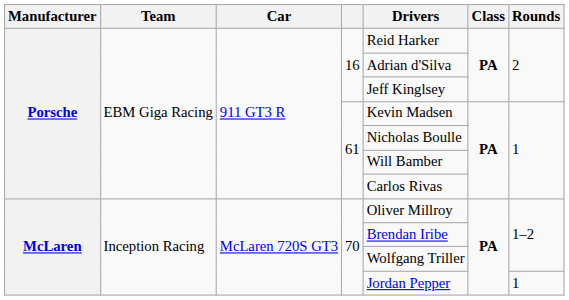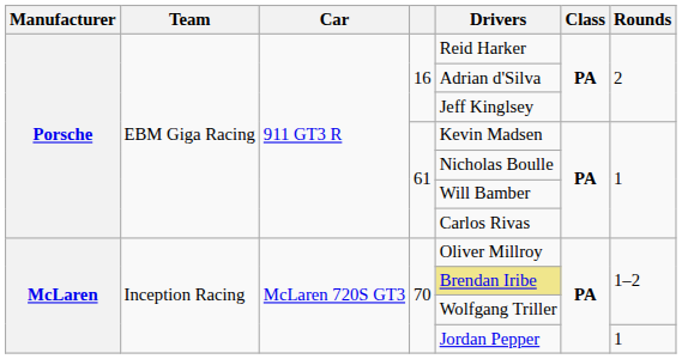row 10 | Drivers: no background -> khaki background
